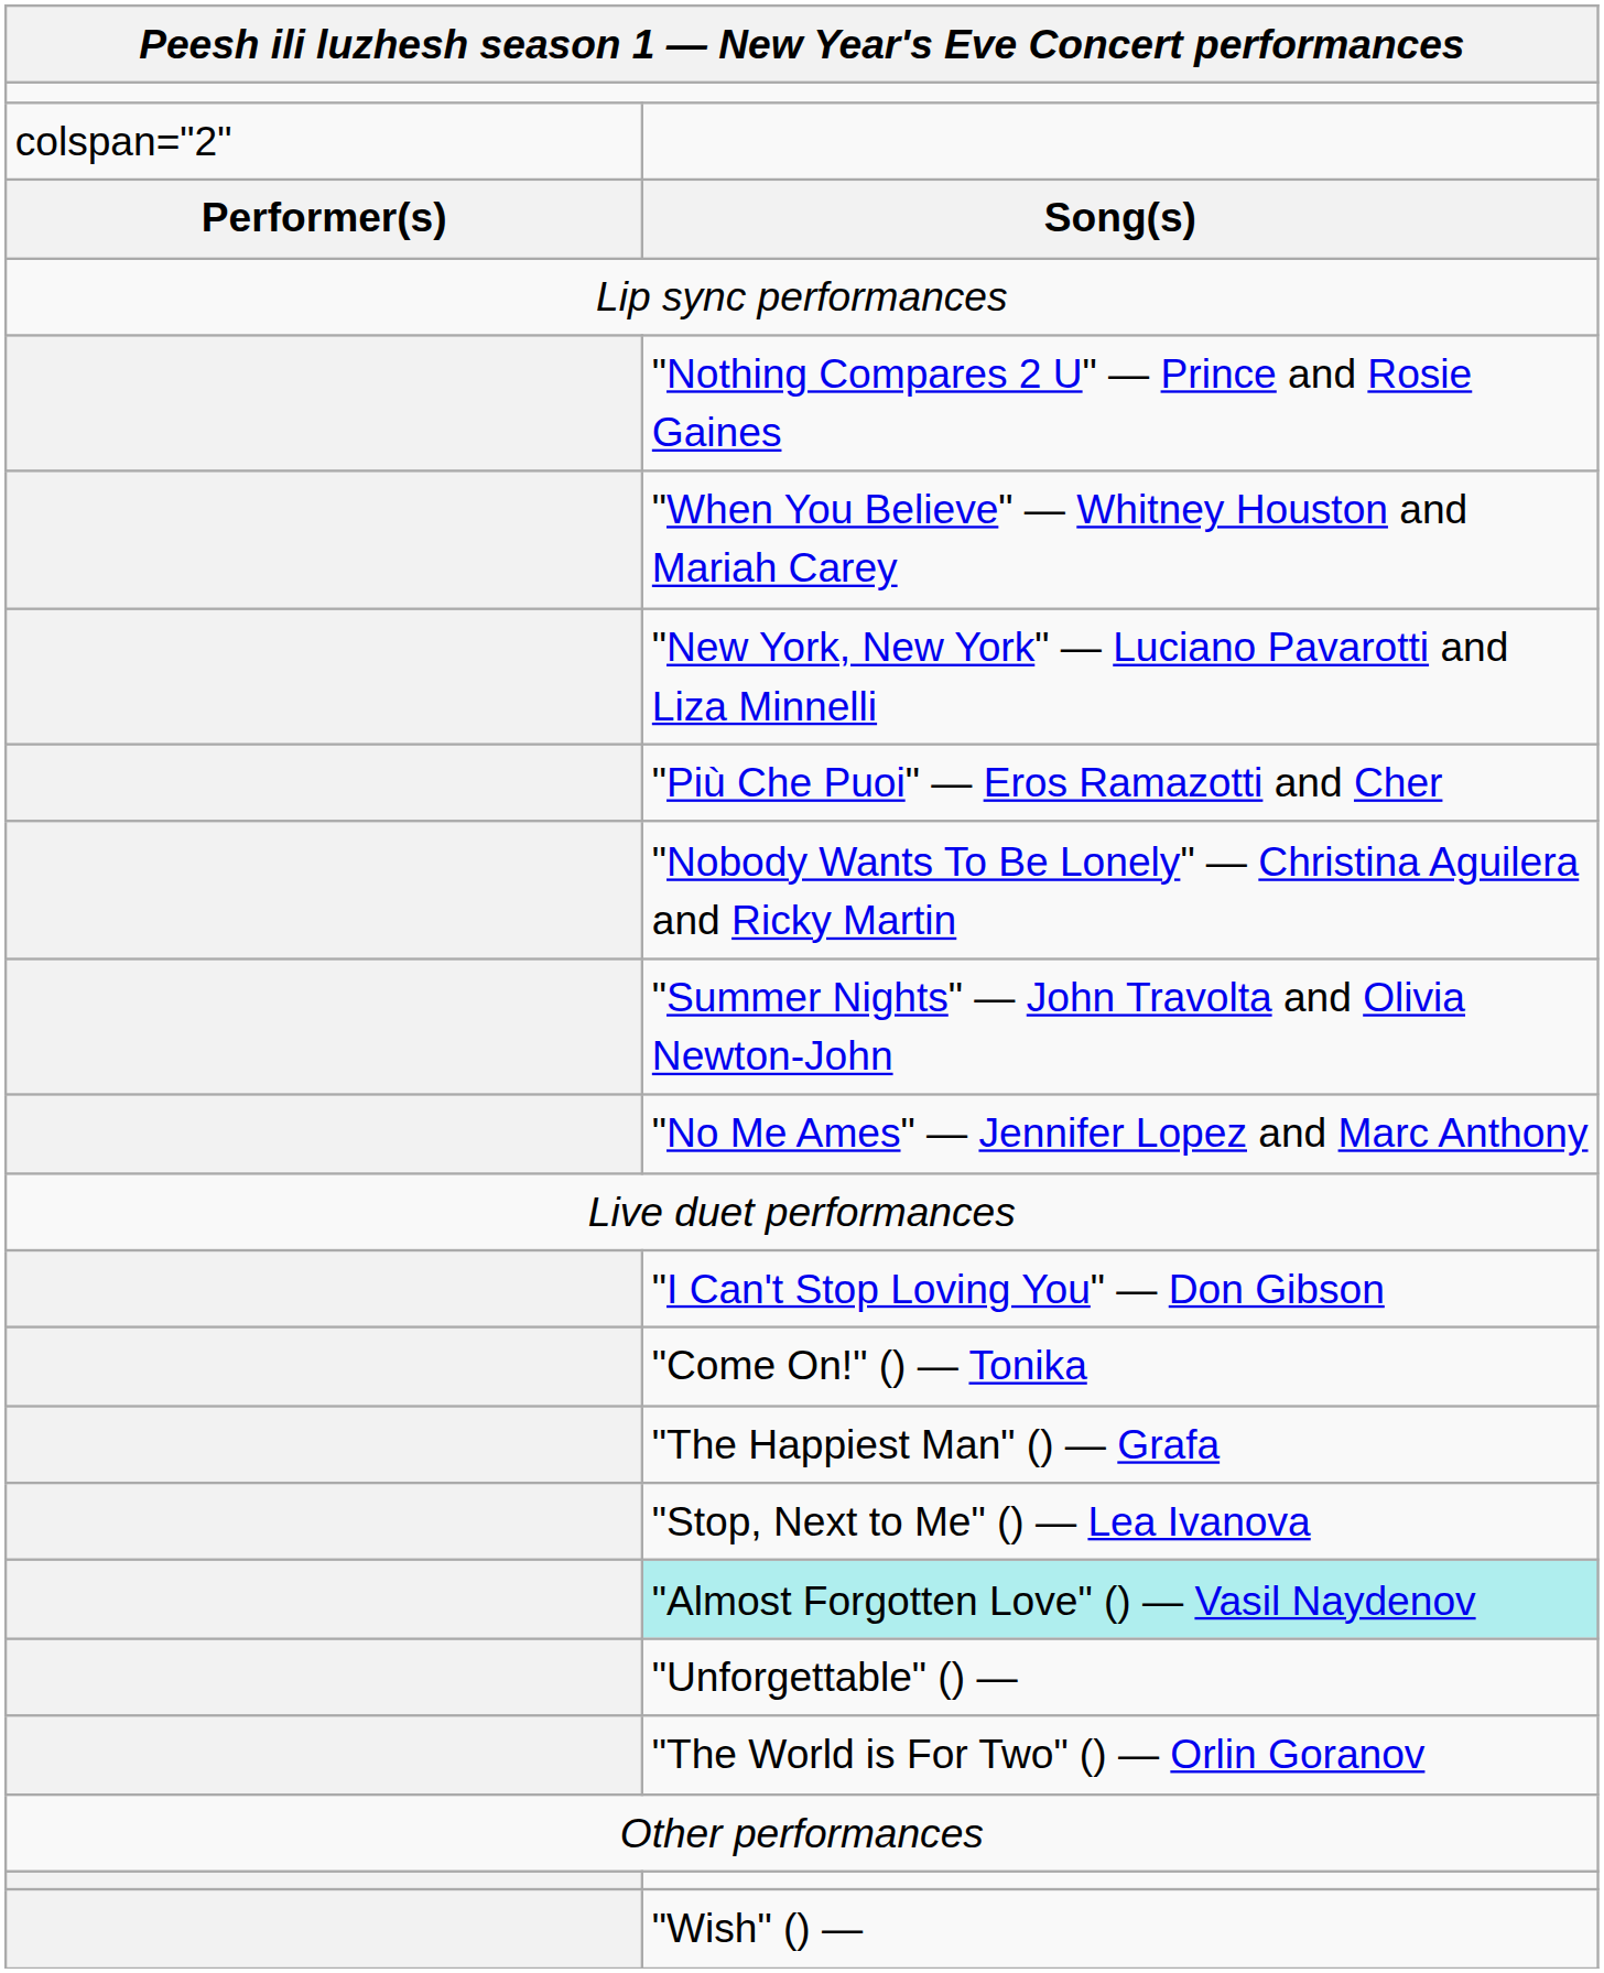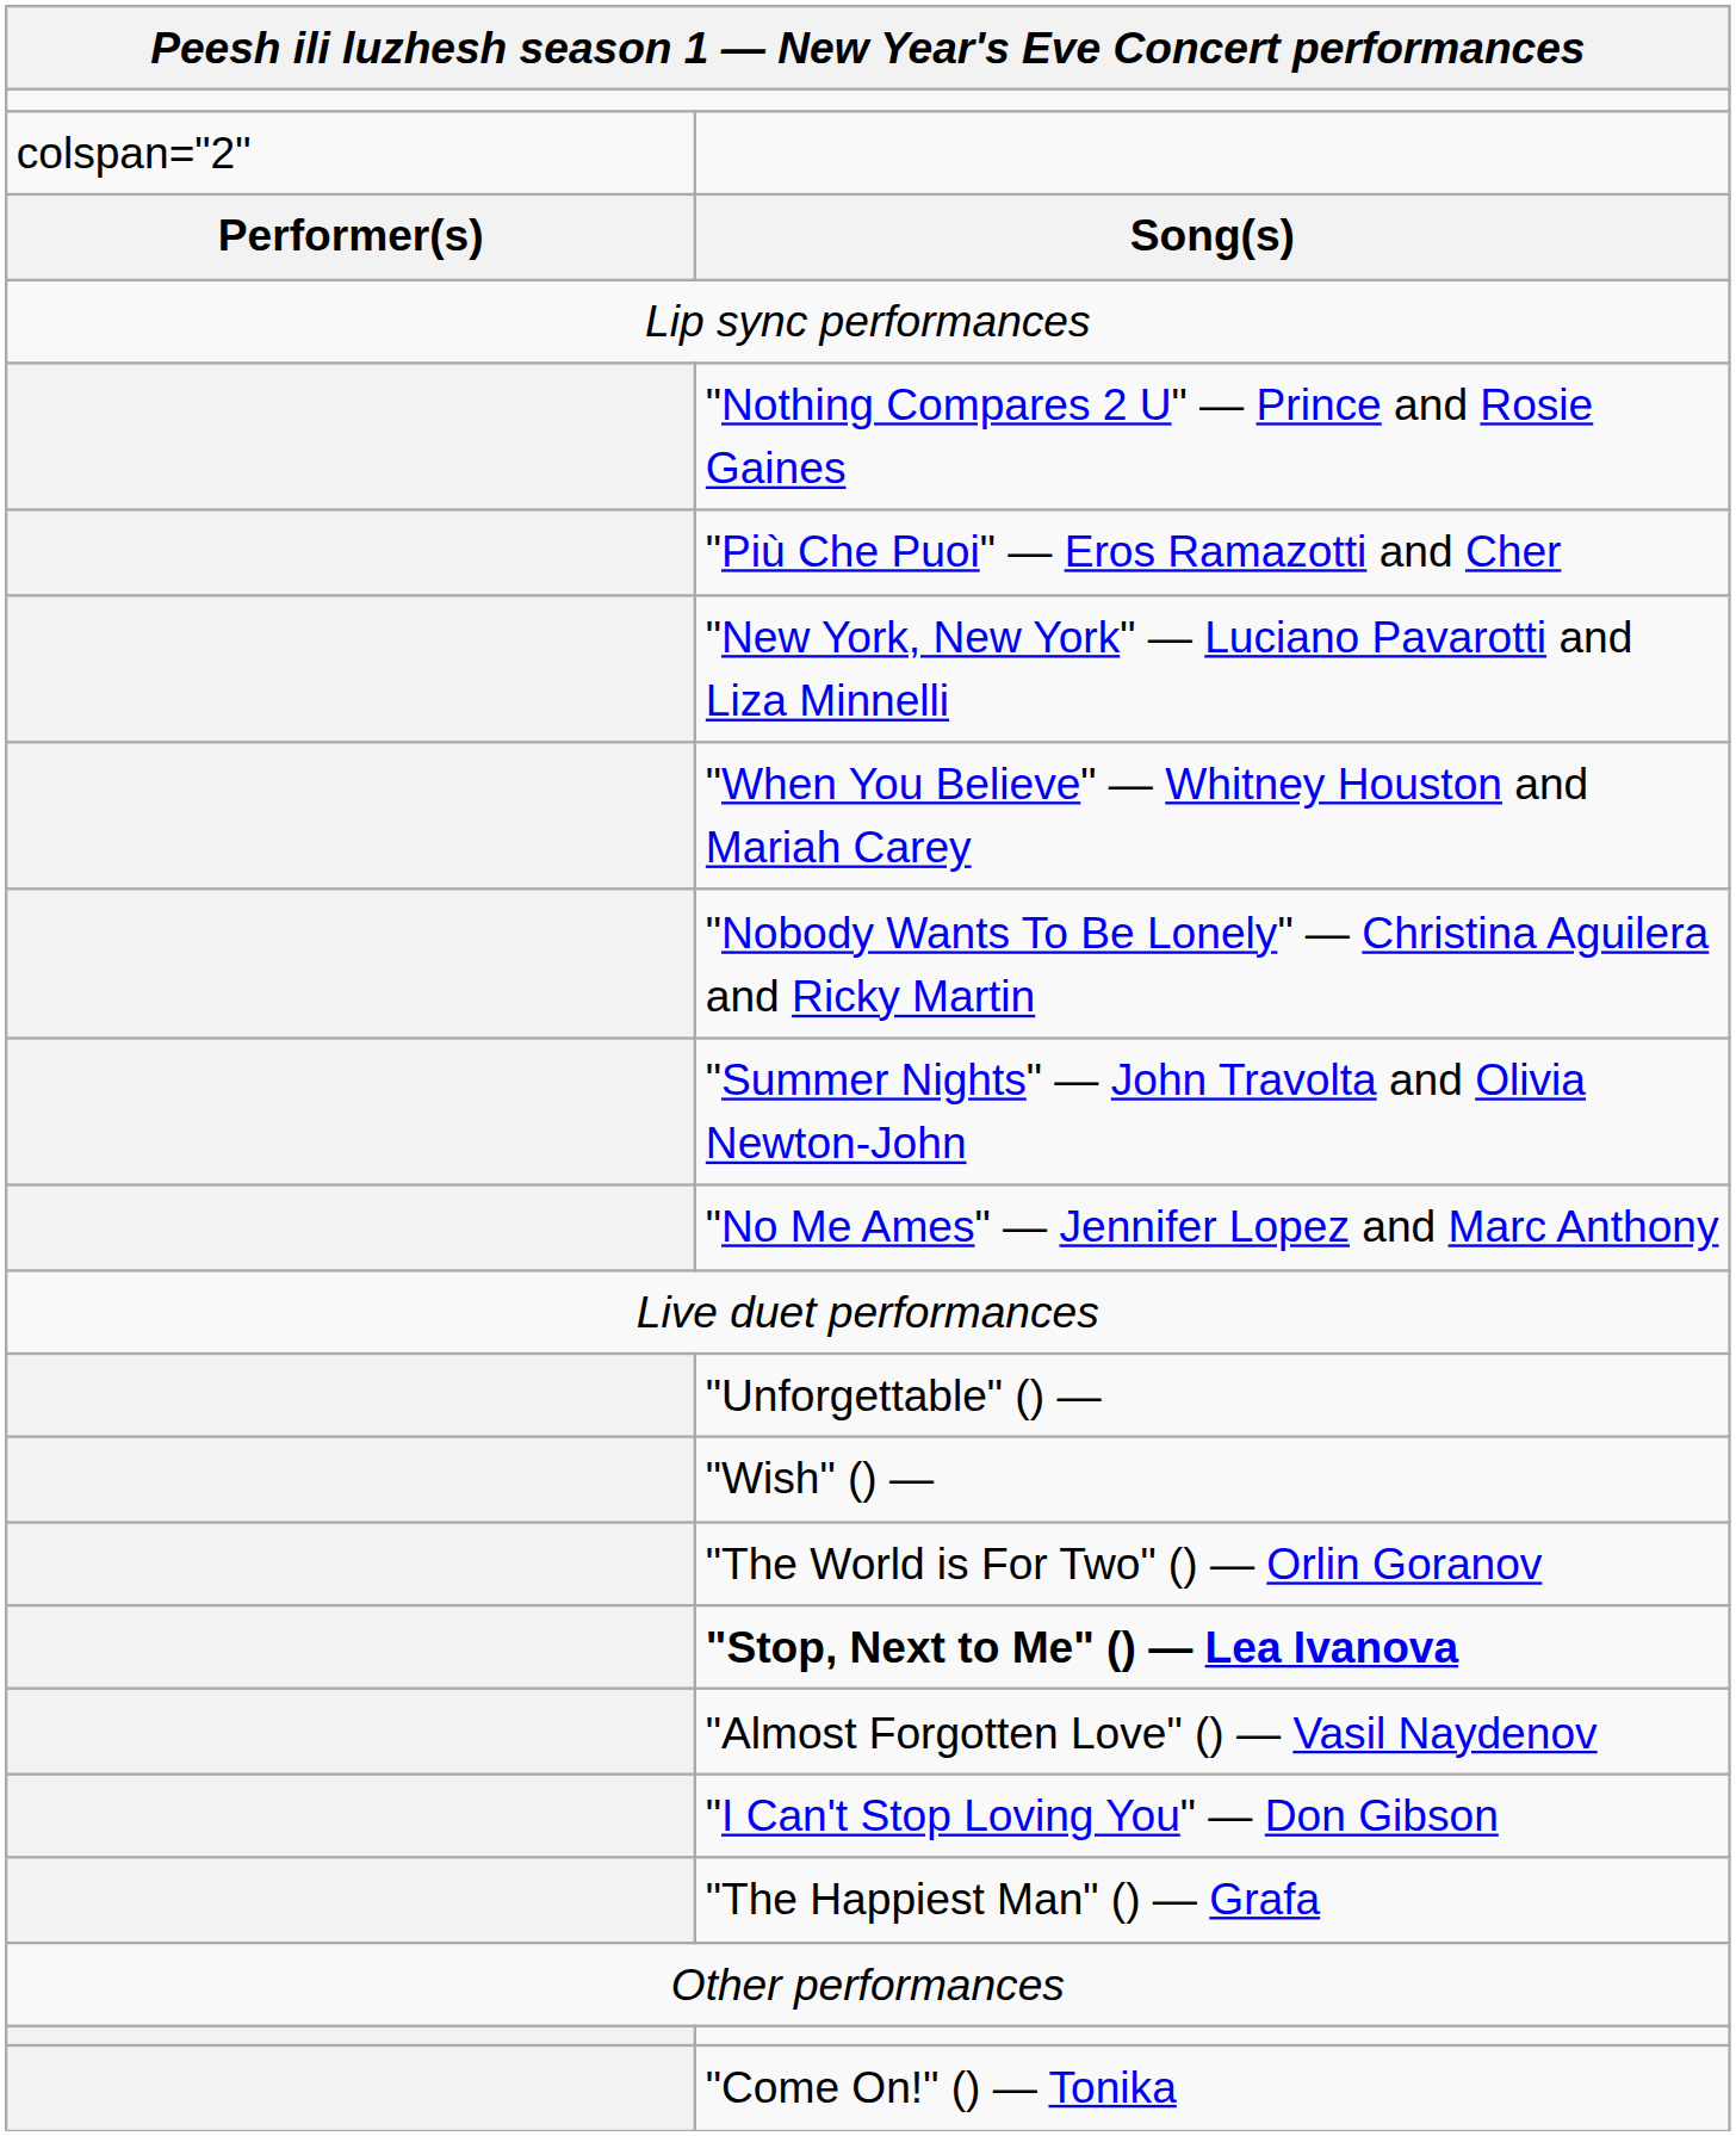row 7 | column 2: "When You Believe" — Whitney Houston and Mariah Carey -> "Più Che Puoi" — Eros Ramazotti and Cher
row 9 | column 2: "Più Che Puoi" — Eros Ramazotti and Cher -> "When You Believe" — Whitney Houston and Mariah Carey
row 14 | column 2: "I Can't Stop Loving You" — Don Gibson -> "Unforgettable" () —
row 15 | column 2: "Come On!" () — Tonika -> "Wish" () —
row 16 | column 2: "The Happiest Man" () — Grafa -> "The World is For Two" () — Orlin Goranov
row 17 | column 2: normal -> bold
row 18 | column 2: paleturquoise background -> no background
row 19 | column 2: "Unforgettable" () — -> "I Can't Stop Loving You" — Don Gibson
row 20 | column 2: "The World is For Two" () — Orlin Goranov -> "The Happiest Man" () — Grafa
row 23 | column 2: "Wish" () — -> "Come On!" () — Tonika
